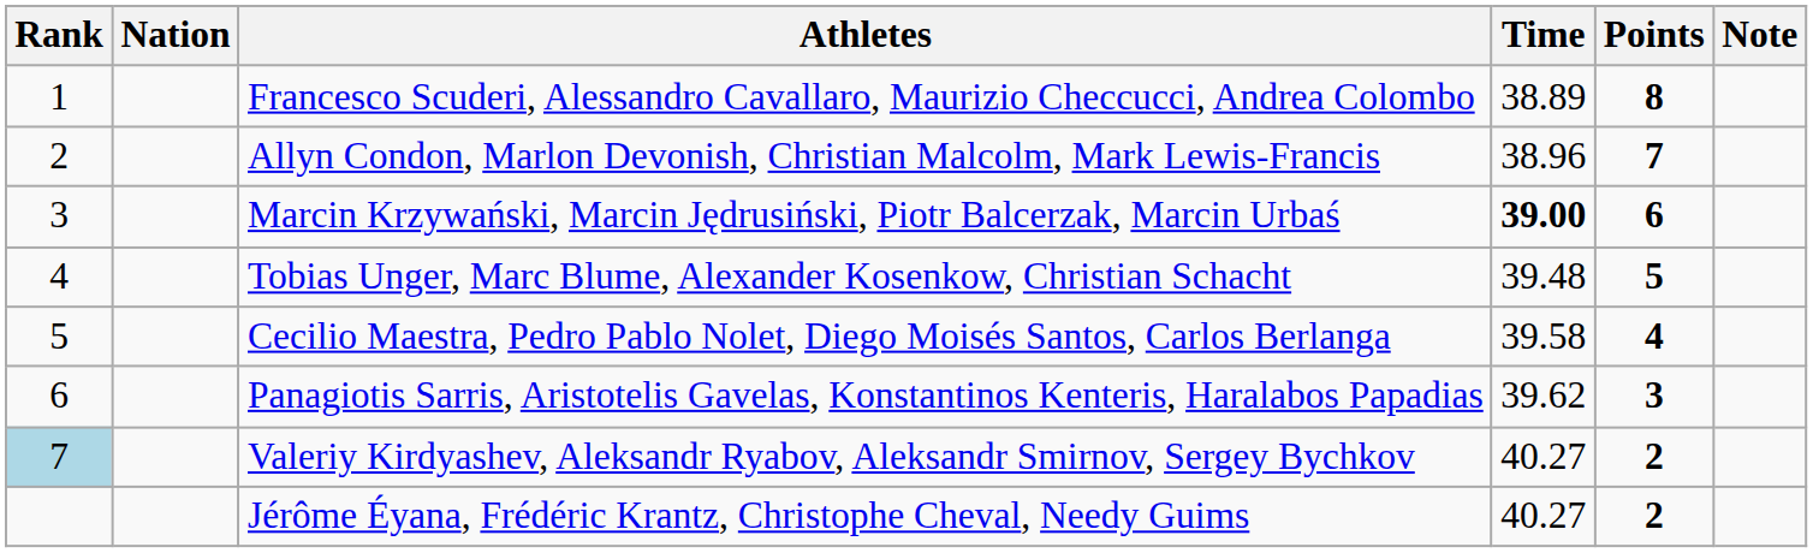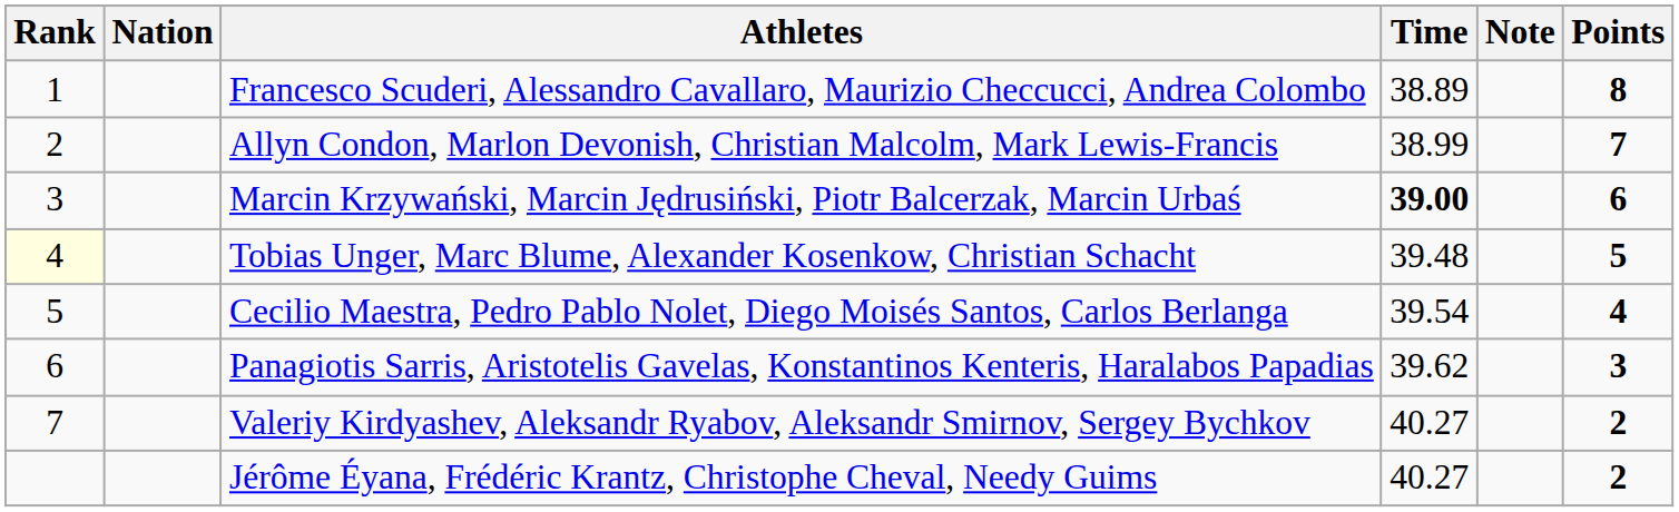columns swapped: Note <-> Points
row 3 | Time: 38.96 -> 38.99
row 5 | Rank: no background -> lightyellow background
row 6 | Time: 39.58 -> 39.54
row 8 | Rank: lightblue background -> no background
